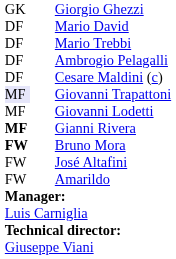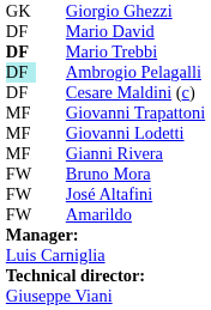Mario Trebbi | column 1: normal -> bold
Ambrogio Pelagalli | column 1: no background -> paleturquoise background
Giovanni Trapattoni | column 1: lavender background -> no background
Gianni Rivera | column 1: bold -> normal
Bruno Mora | column 1: bold -> normal
